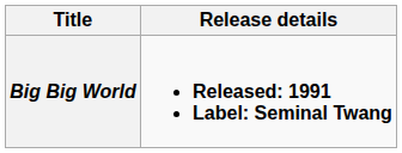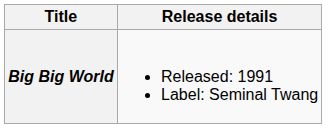Big Big World | Release details: bold -> normal
